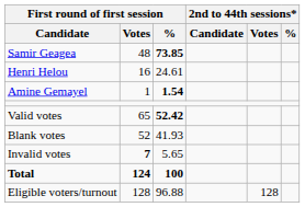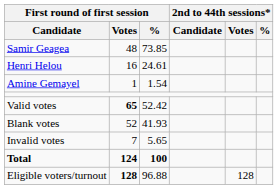Samir Geagea | First round of first session / %: bold -> normal
Amine Gemayel | First round of first session / %: bold -> normal
Valid votes | First round of first session / Votes: normal -> bold
Valid votes | First round of first session / %: bold -> normal
Invalid votes | First round of first session / Votes: bold -> normal
Eligible voters/turnout | First round of first session / Votes: normal -> bold
